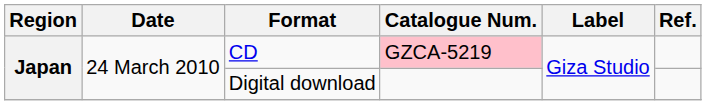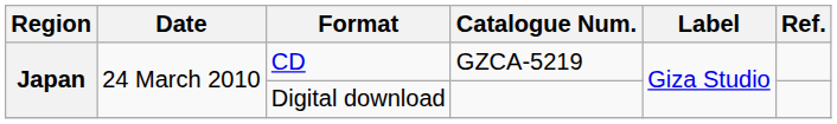CD | Catalogue Num.: pink background -> no background
